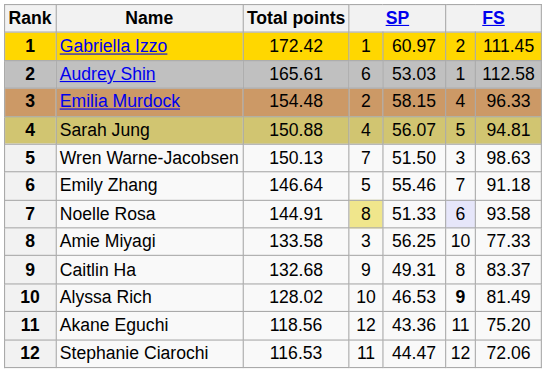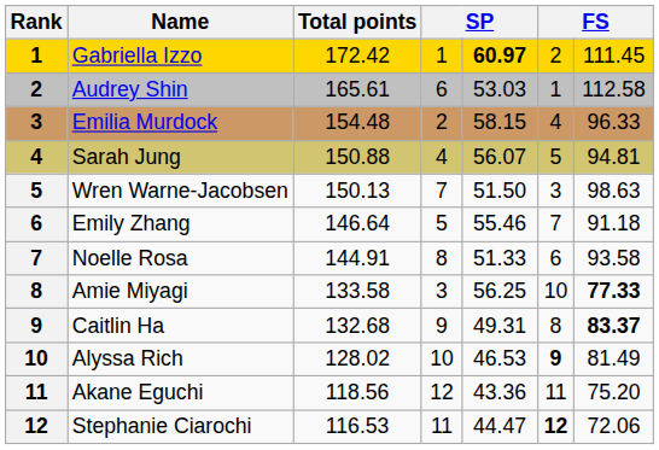Gabriella Izzo | column 5: normal -> bold
Noelle Rosa | column 4: khaki background -> no background
Noelle Rosa | column 6: lavender background -> no background
Amie Miyagi | column 7: normal -> bold
Caitlin Ha | column 7: normal -> bold
Stephanie Ciarochi | column 6: normal -> bold
